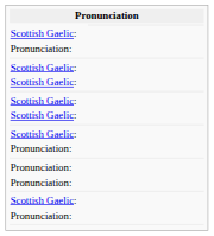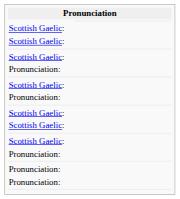row 3 | column 1: Pronunciation: -> Scottish Gaelic:
row 5 | column 1: Scottish Gaelic: -> Pronunciation:
row 7 | column 1: Scottish Gaelic: -> Pronunciation:
row 9 | column 1: Pronunciation: -> Scottish Gaelic:
row 10 | column 1: Pronunciation: -> Scottish Gaelic:
row 12 | column 1: Scottish Gaelic: -> Pronunciation:
